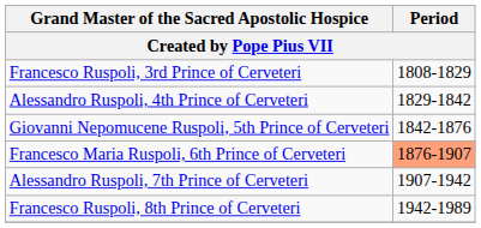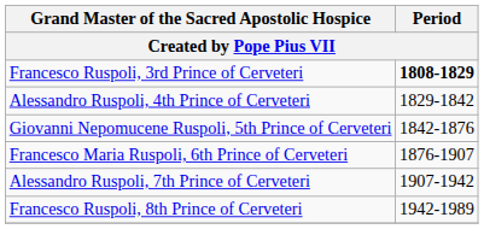Francesco Ruspoli, 3rd Prince of Cerveteri | Period: normal -> bold
Francesco Maria Ruspoli, 6th Prince of Cerveteri | Period: lightsalmon background -> no background
